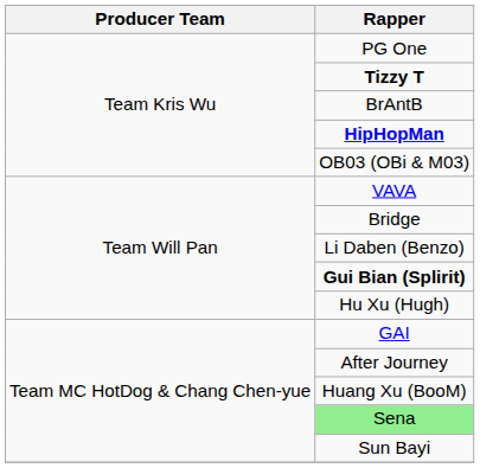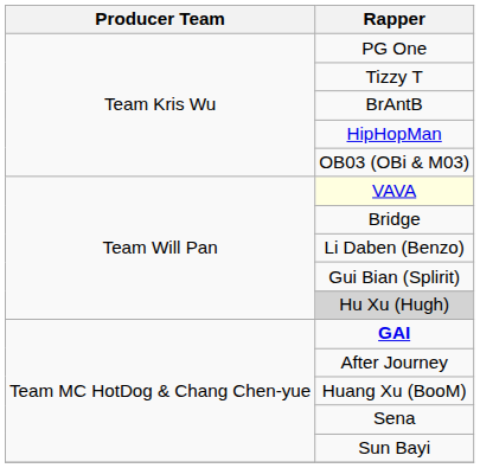Tizzy T | Rapper: bold -> normal
HipHopMan | Rapper: bold -> normal
VAVA | Rapper: no background -> lightyellow background
Gui Bian (Splirit) | Rapper: bold -> normal
Hu Xu (Hugh) | Rapper: no background -> lightgrey background
GAI | Rapper: normal -> bold
Sena | Rapper: lightgreen background -> no background
